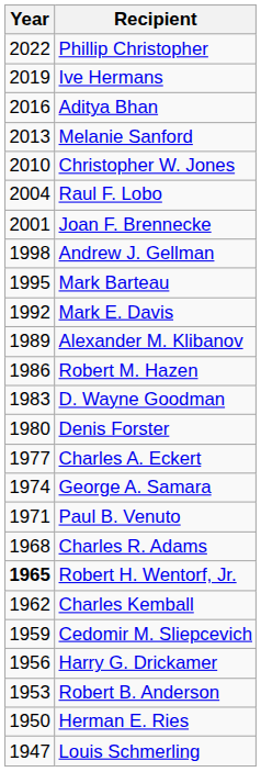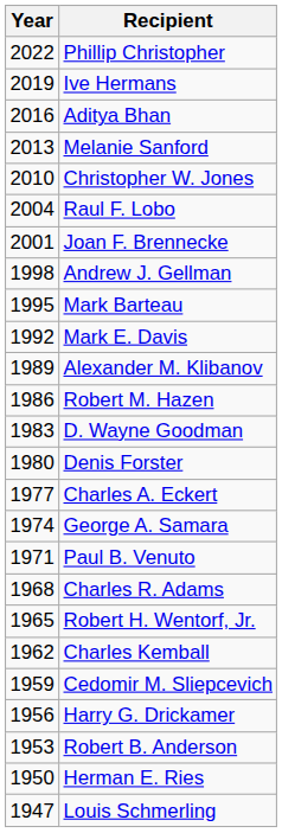Robert H. Wentorf, Jr. | Year: bold -> normal
